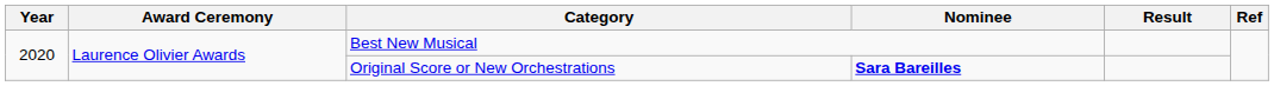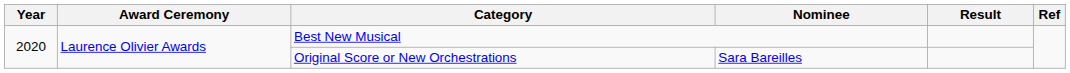Original Score or New Orchestrations | Nominee: bold -> normal
